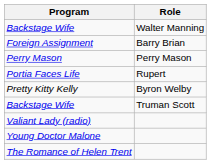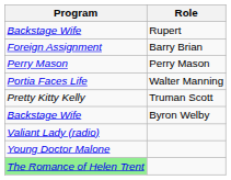row 2 | Role: Walter Manning -> Rupert
row 5 | Role: Rupert -> Walter Manning
row 6 | Role: Byron Welby -> Truman Scott
row 7 | Role: Truman Scott -> Byron Welby
row 10 | Program: no background -> lightgreen background
